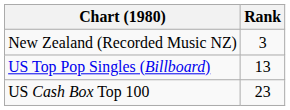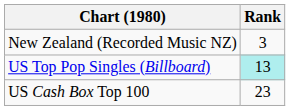US Top Pop Singles (Billboard) | Rank: no background -> paleturquoise background
